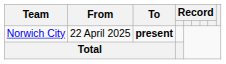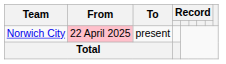Norwich City | From: no background -> pink background
Norwich City | To: bold -> normal
